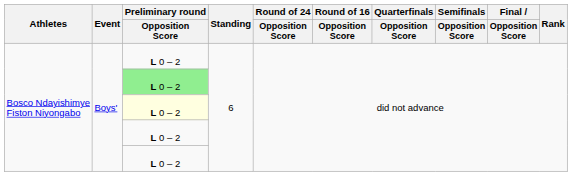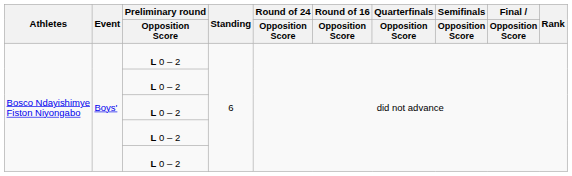row 4 | Preliminary round / Opposition Score: lightgreen background -> no background
row 5 | Preliminary round / Opposition Score: lightyellow background -> no background
